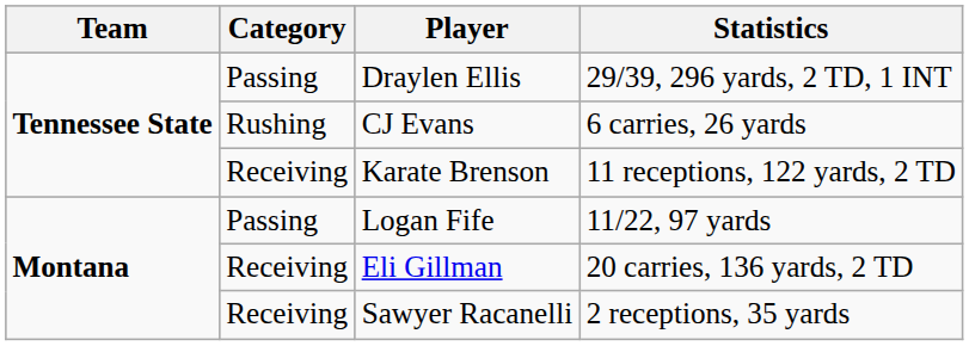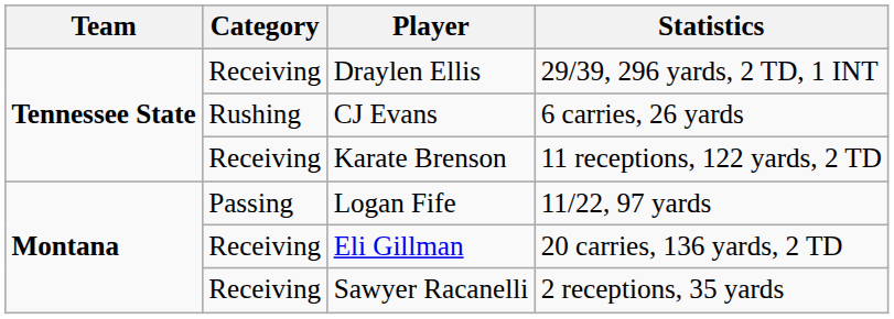Draylen Ellis | Category: Passing -> Receiving
